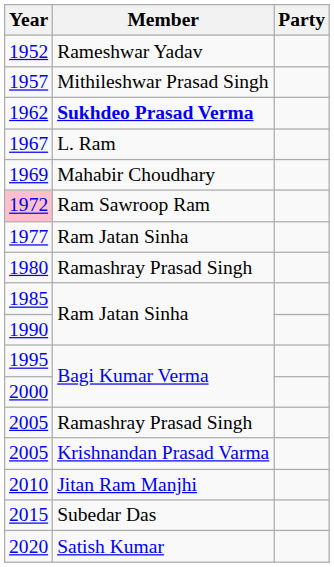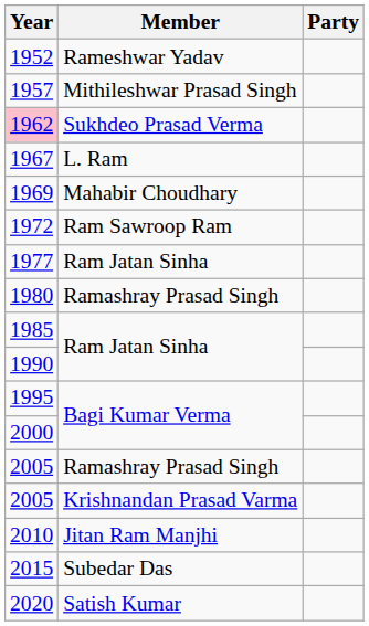1962 | Year: no background -> pink background
1962 | Member: bold -> normal
1972 | Year: pink background -> no background
